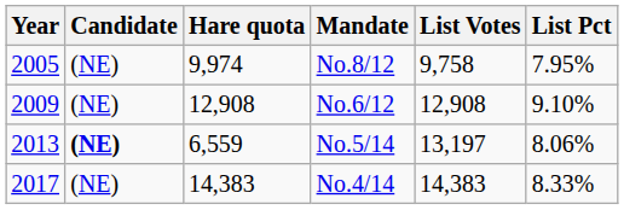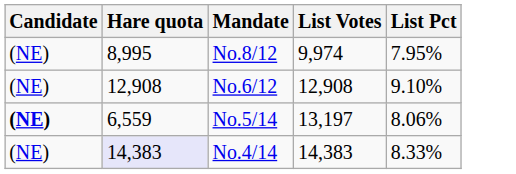- column: Year | 2005 | 2009 | 2013 | 2017
No.8/12 | Hare quota: 9,974 -> 8,995
No.8/12 | List Votes: 9,758 -> 9,974
No.4/14 | Hare quota: no background -> lavender background
